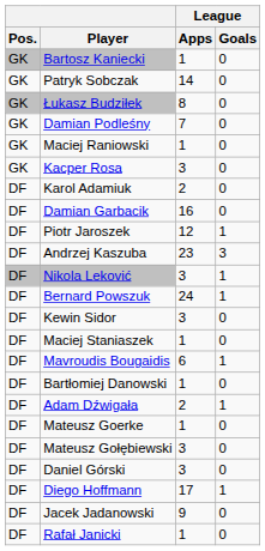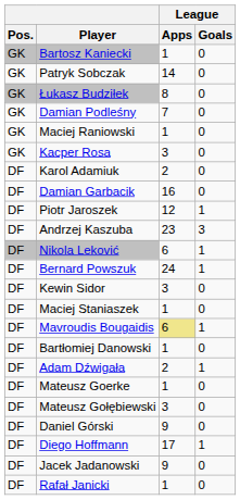Nikola Leković | League / Apps: 3 -> 6
Mavroudis Bougaidis | League / Apps: no background -> khaki background
Daniel Górski | League / Apps: 3 -> 9
